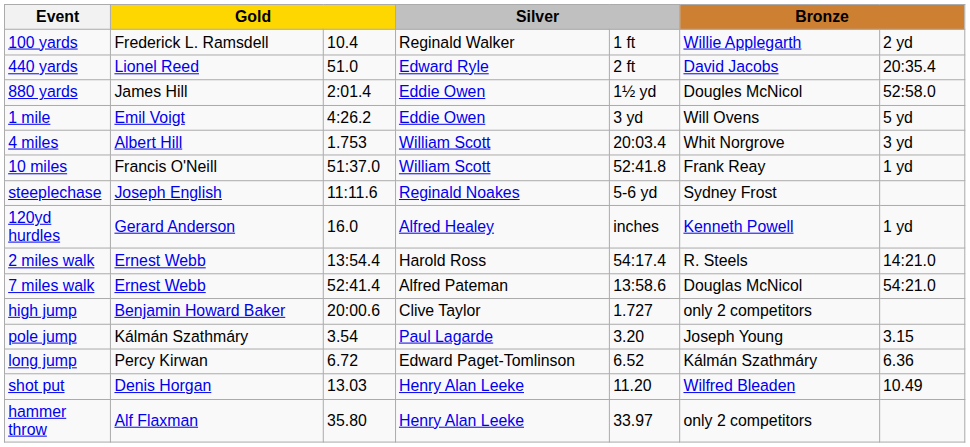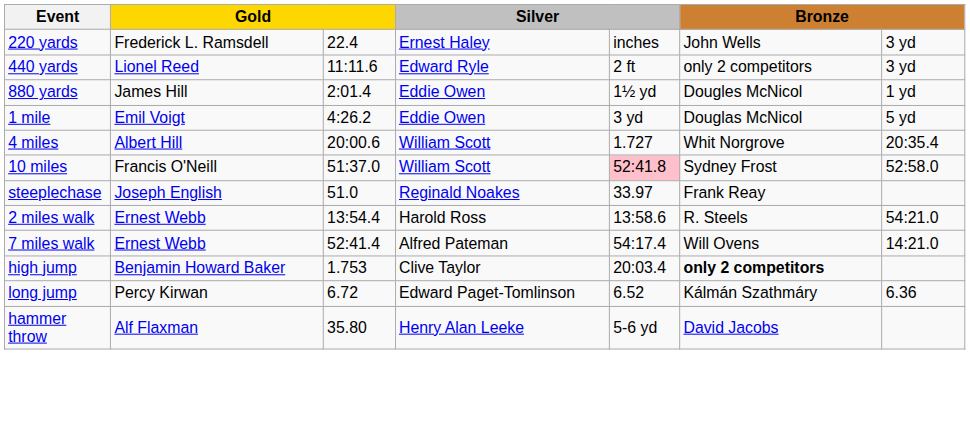- row: 100 yards | Frederick L. Ramsdell | 10.4 | Reginald Walker | 1 ft | Willie Applegarth | 2 yd
+ row: 220 yards | Frederick L. Ramsdell | 22.4 | Ernest Haley | inches | John Wells | 3 yd
440 yards | column 3: 51.0 -> 11:11.6
440 yards | column 6: David Jacobs -> only 2 competitors
440 yards | column 7: 20:35.4 -> 3 yd
880 yards | column 7: 52:58.0 -> 1 yd
1 mile | column 6: Will Ovens -> Douglas McNicol
4 miles | column 3: 1.753 -> 20:00.6
4 miles | column 5: 20:03.4 -> 1.727
4 miles | column 7: 3 yd -> 20:35.4
10 miles | column 5: no background -> pink background
10 miles | column 6: Frank Reay -> Sydney Frost
10 miles | column 7: 1 yd -> 52:58.0
steeplechase | column 3: 11:11.6 -> 51.0
steeplechase | column 5: 5-6 yd -> 33.97
steeplechase | column 6: Sydney Frost -> Frank Reay
- row: 120yd hurdles | Gerard Anderson | 16.0 | Alfred Healey | inches | Kenneth Powell | 1 yd
2 miles walk | column 5: 54:17.4 -> 13:58.6
2 miles walk | column 7: 14:21.0 -> 54:21.0
7 miles walk | column 5: 13:58.6 -> 54:17.4
7 miles walk | column 6: Douglas McNicol -> Will Ovens
7 miles walk | column 7: 54:21.0 -> 14:21.0
high jump | column 3: 20:00.6 -> 1.753
high jump | column 5: 1.727 -> 20:03.4
high jump | column 6: normal -> bold
- row: pole jump | Kálmán Szathmáry | 3.54 | Paul Lagarde | 3.20 | Joseph Young | 3.15
- row: shot put | Denis Horgan | 13.03 | Henry Alan Leeke | 11.20 | Wilfred Bleaden | 10.49
hammer throw | column 5: 33.97 -> 5-6 yd
hammer throw | column 6: only 2 competitors -> David Jacobs
